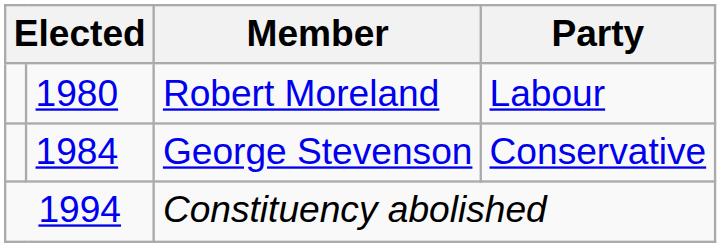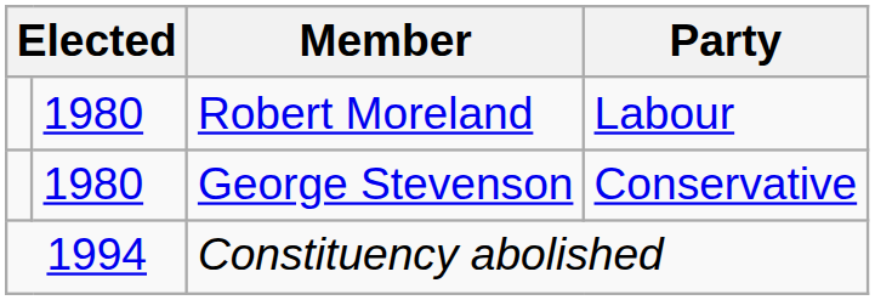George Stevenson | column 2: 1984 -> 1980
